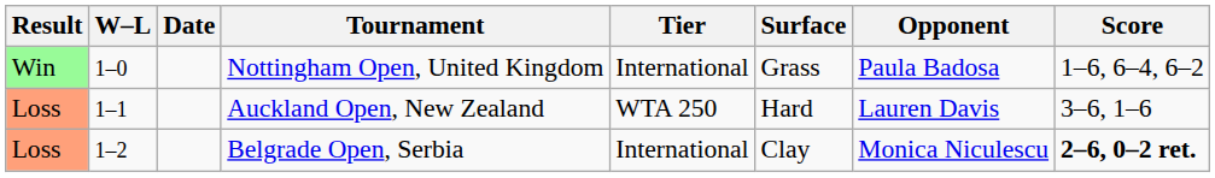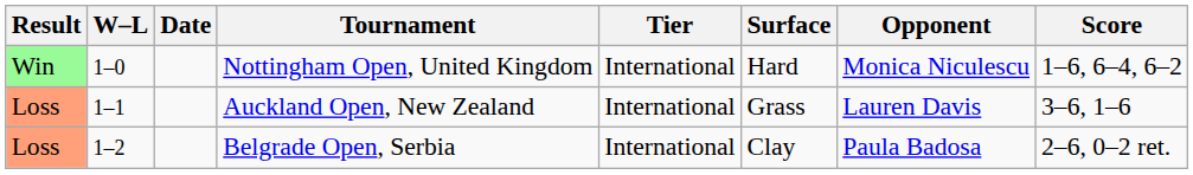Nottingham Open, United Kingdom | Surface: Grass -> Hard
Nottingham Open, United Kingdom | Opponent: Paula Badosa -> Monica Niculescu
Auckland Open, New Zealand | Tier: WTA 250 -> International
Auckland Open, New Zealand | Surface: Hard -> Grass
Belgrade Open, Serbia | Opponent: Monica Niculescu -> Paula Badosa
Belgrade Open, Serbia | Score: bold -> normal
